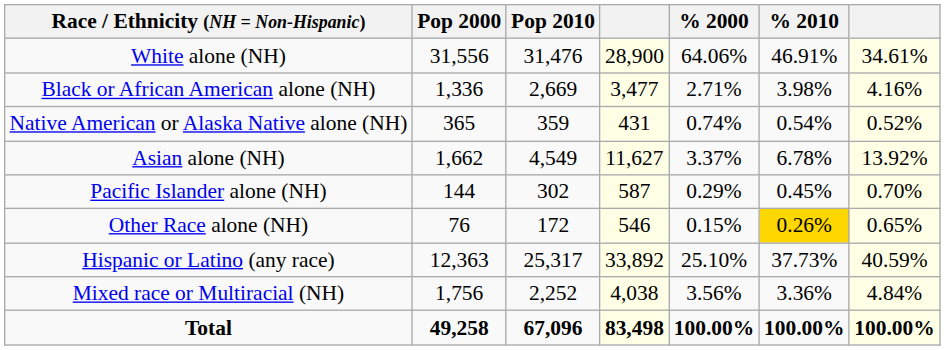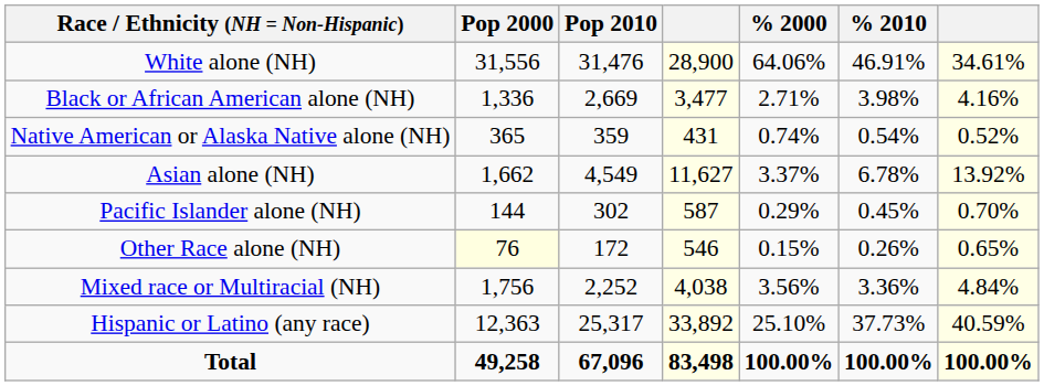Other Race alone (NH) | Pop 2000: no background -> lightyellow background
Other Race alone (NH) | % 2010: gold background -> no background
rows swapped: Mixed race or Multiracial (NH) <-> Hispanic or Latino (any race)
